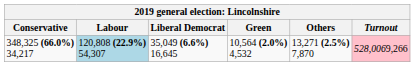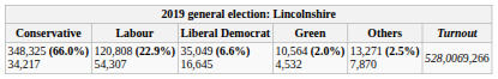348,325 (66.0%) 34,217 | Labour: lightblue background -> no background
348,325 (66.0%) 34,217 | Turnout: pink background -> no background
